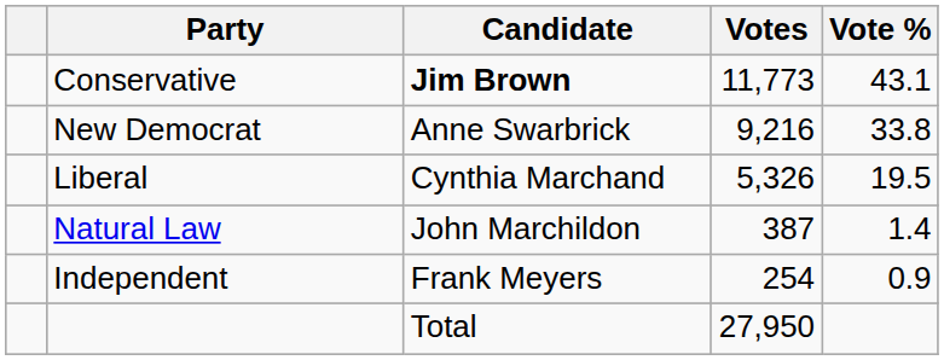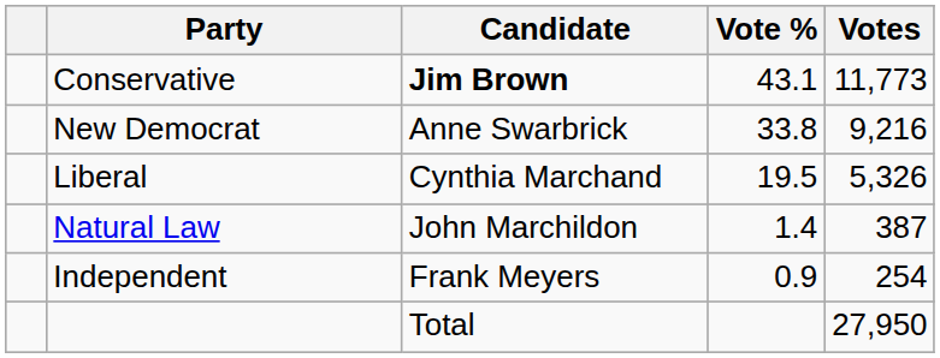columns swapped: Votes <-> Vote %
